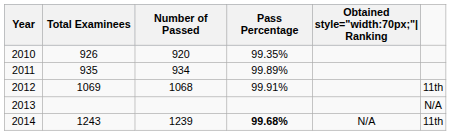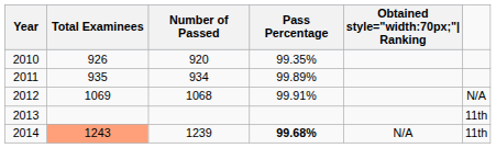2012 | column 6: 11th -> N/A
2013 | column 6: N/A -> 11th
2014 | Total Examinees: no background -> lightsalmon background
